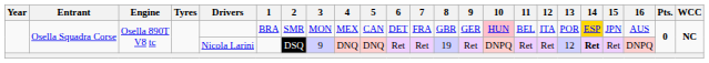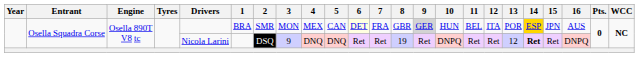row 2 | 6: no background -> lightyellow background
row 2 | 9: no background -> lightgrey background
row 2 | 10: pink background -> no background
